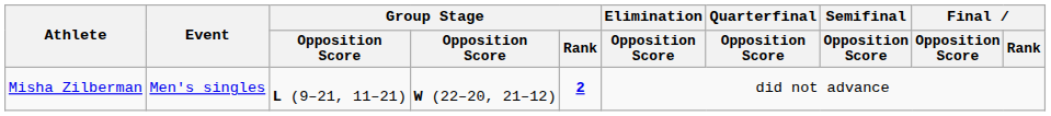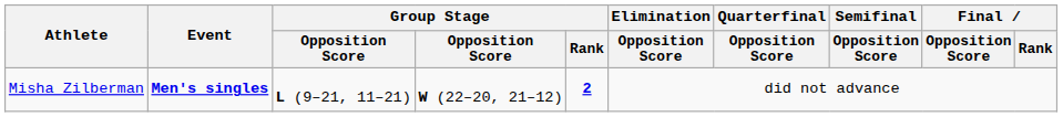Misha Zilberman | Event: normal -> bold
